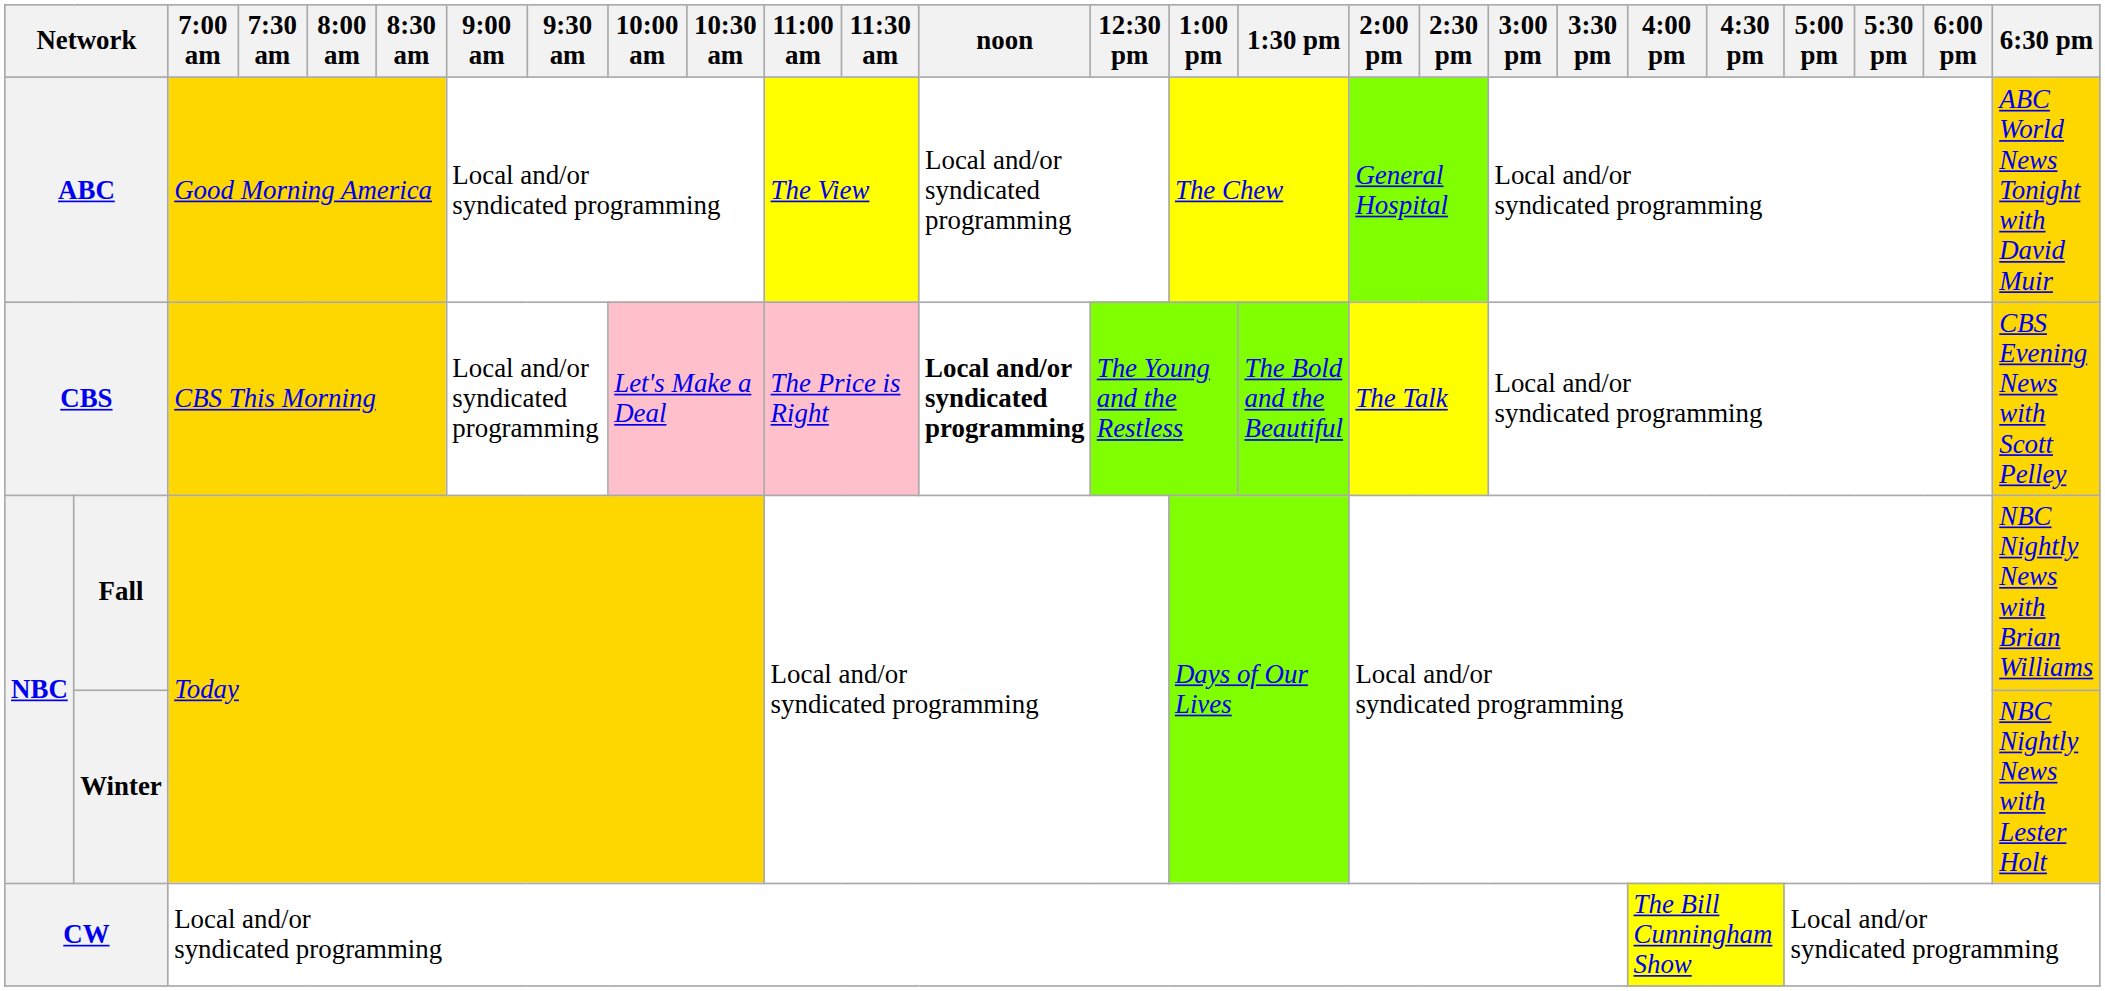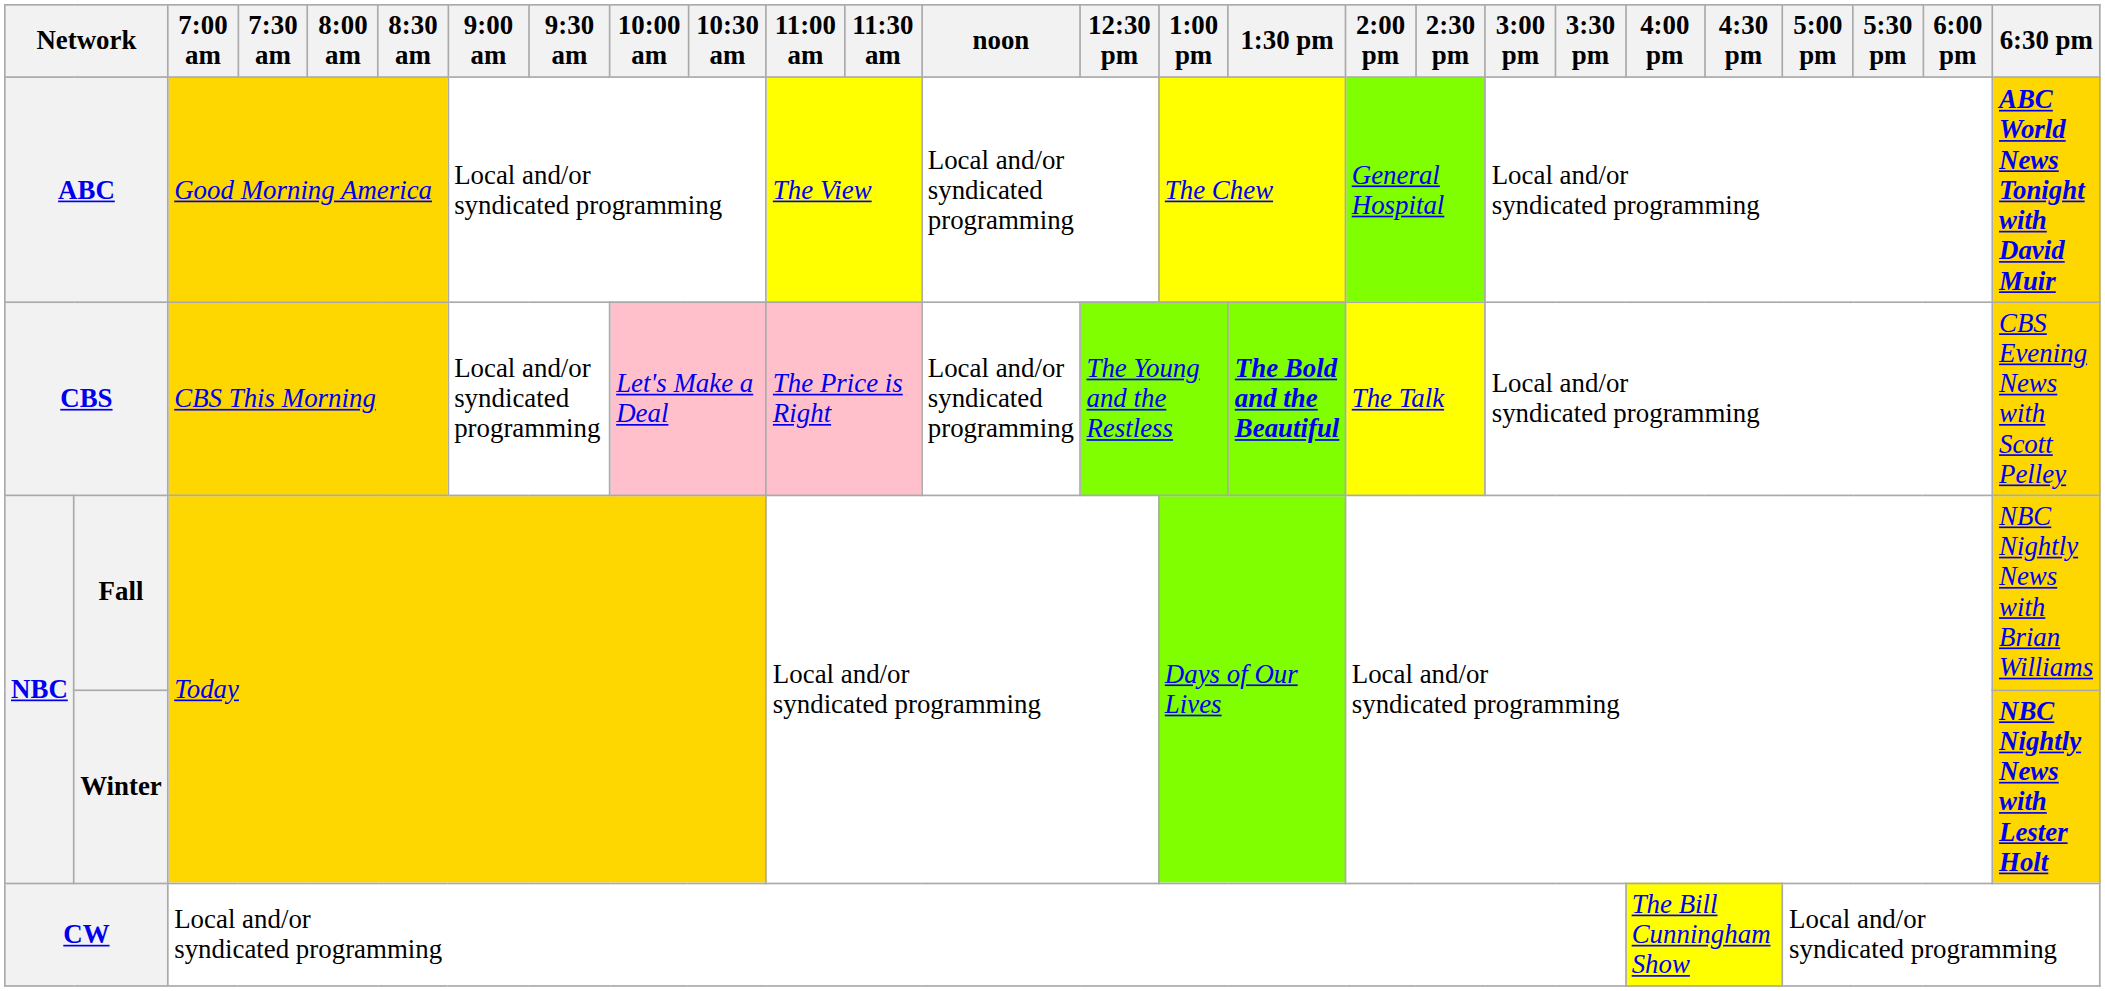ABC | 6:30 pm: normal -> bold
CBS | noon: bold -> normal
CBS | 1:30 pm: normal -> bold
Winter | 6:30 pm: normal -> bold
